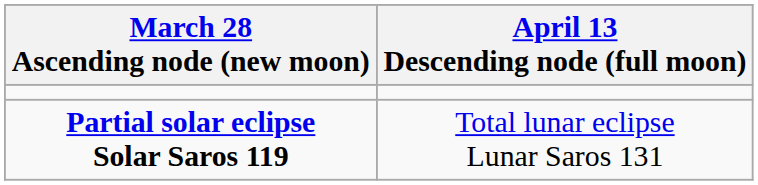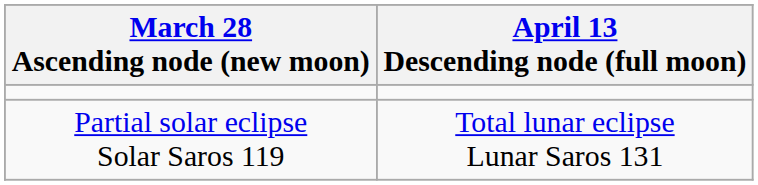row 3 | March 28 Ascending node (new moon): bold -> normal
